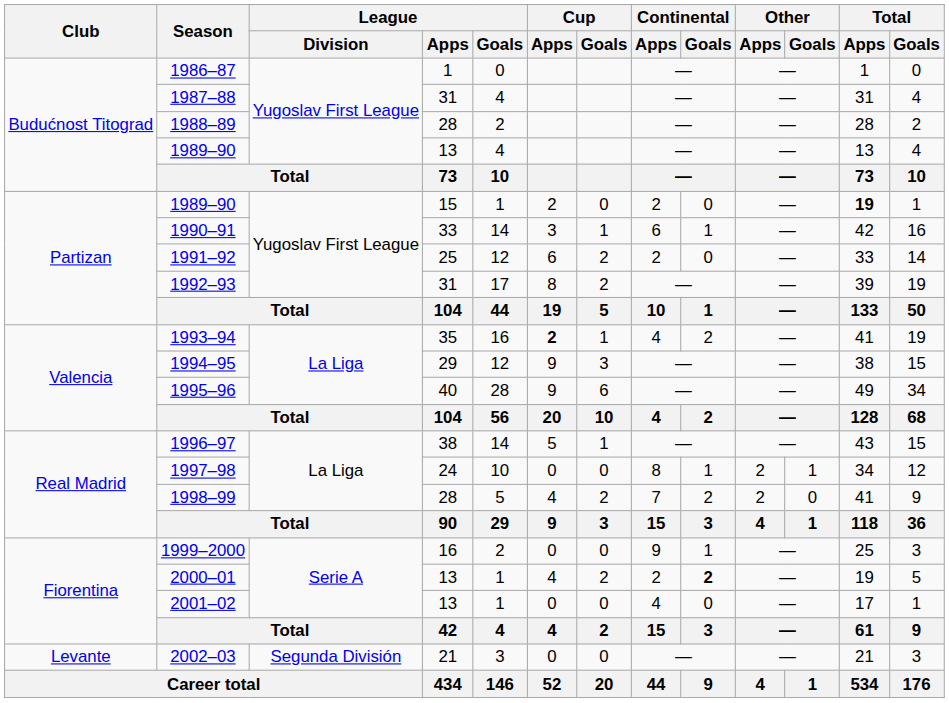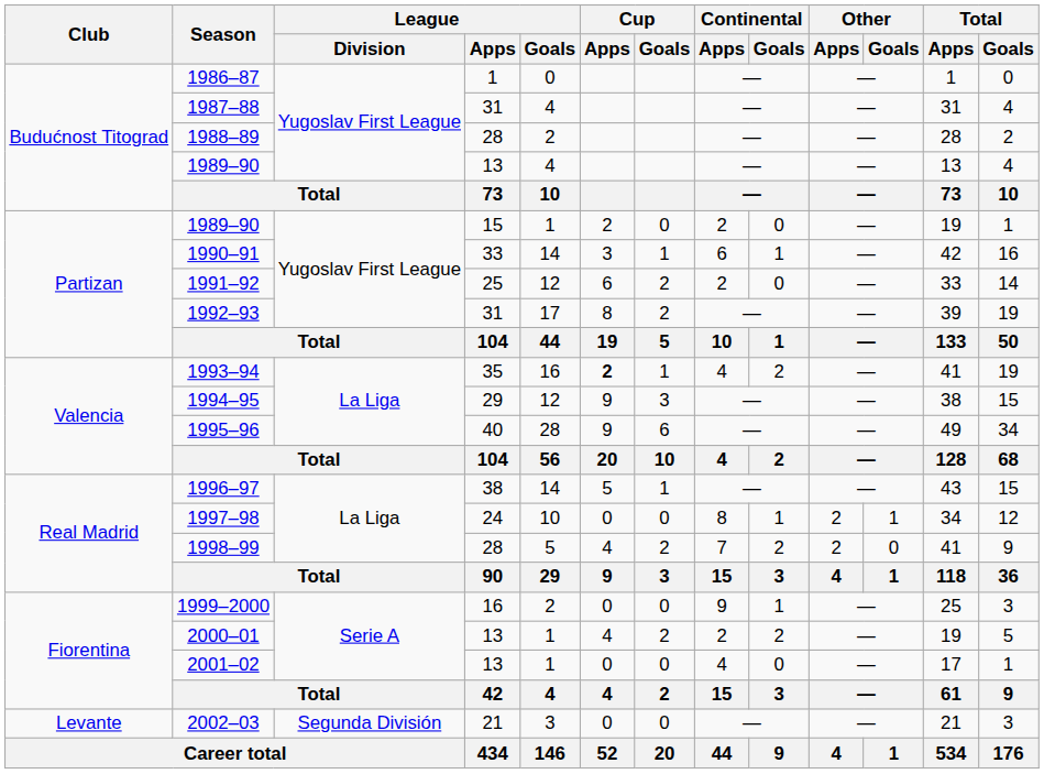1989–90 / 15 | Total / Apps: bold -> normal
2000–01 | Continental / Goals: bold -> normal
